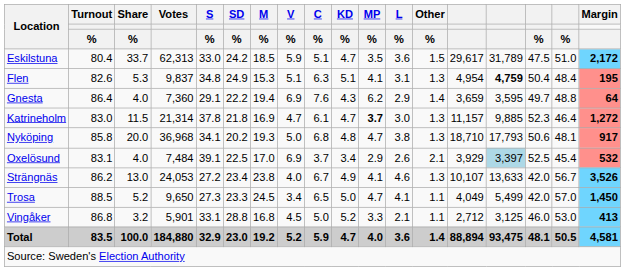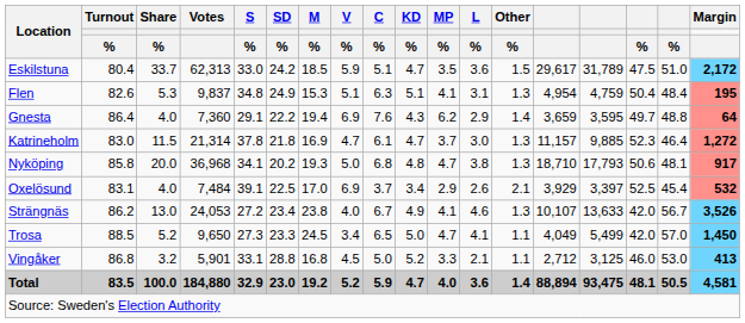Flen | column 15: bold -> normal
Katrineholm | MP / %: bold -> normal
Oxelösund | column 15: lightblue background -> no background
